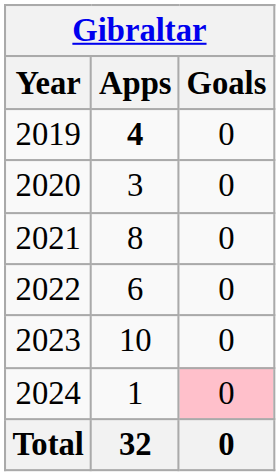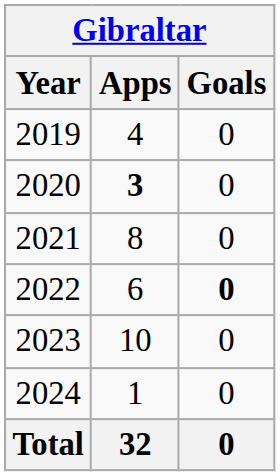2019 | Apps: bold -> normal
2020 | Apps: normal -> bold
2022 | Goals: normal -> bold
2024 | Goals: pink background -> no background
